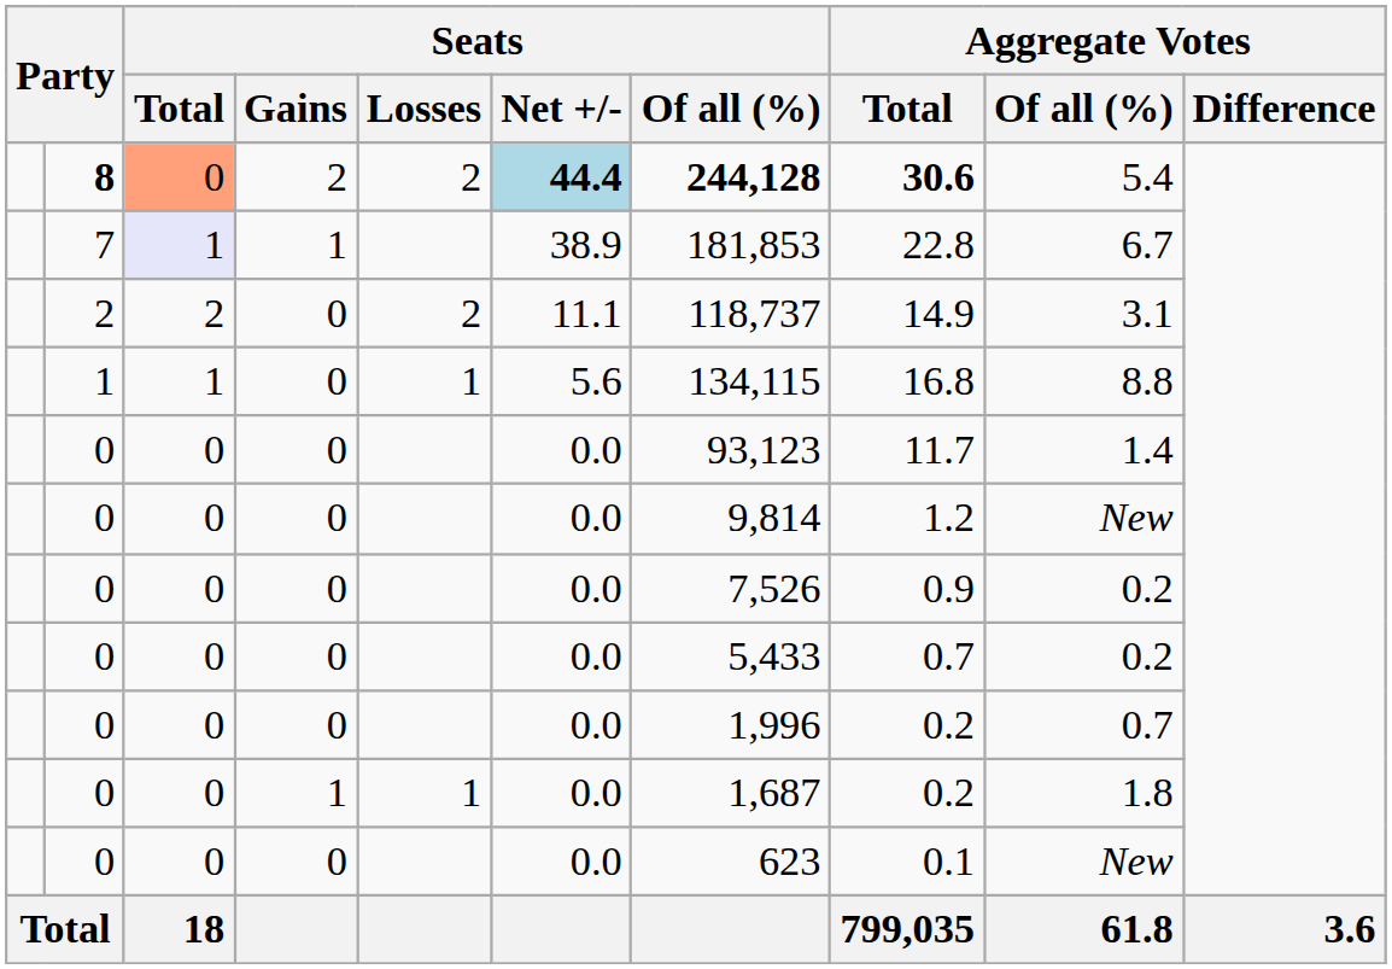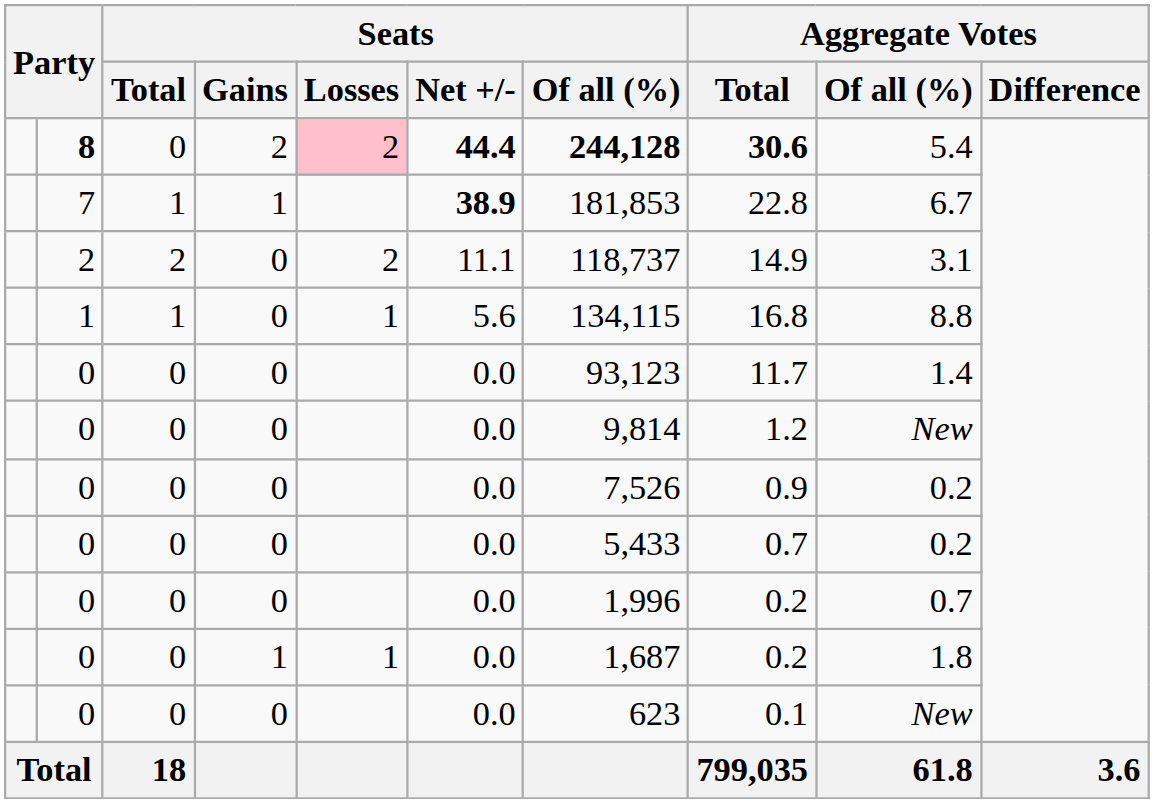8 | Seats / Total: lightsalmon background -> no background
8 | Seats / Losses: no background -> pink background
8 | Seats / Net +/-: lightblue background -> no background
7 | Seats / Total: lavender background -> no background
7 | Seats / Net +/-: normal -> bold
